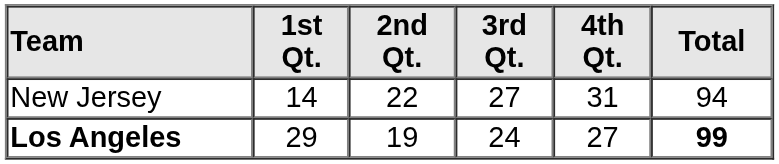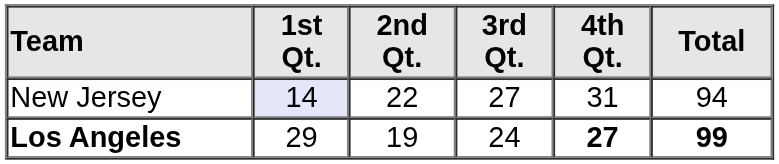New Jersey | 1st Qt.: no background -> lavender background
Los Angeles | 4th Qt.: normal -> bold
